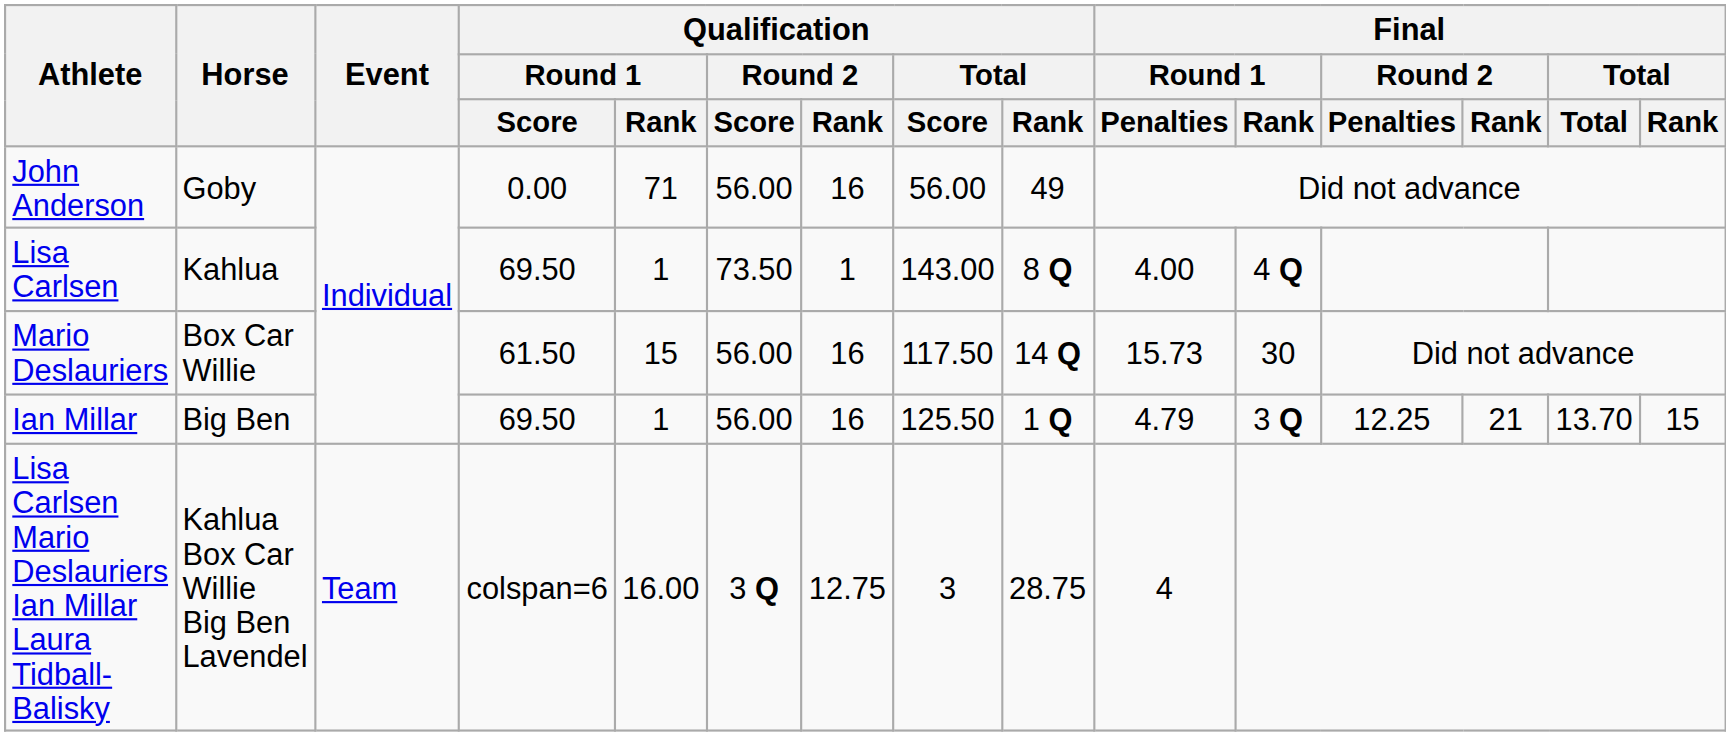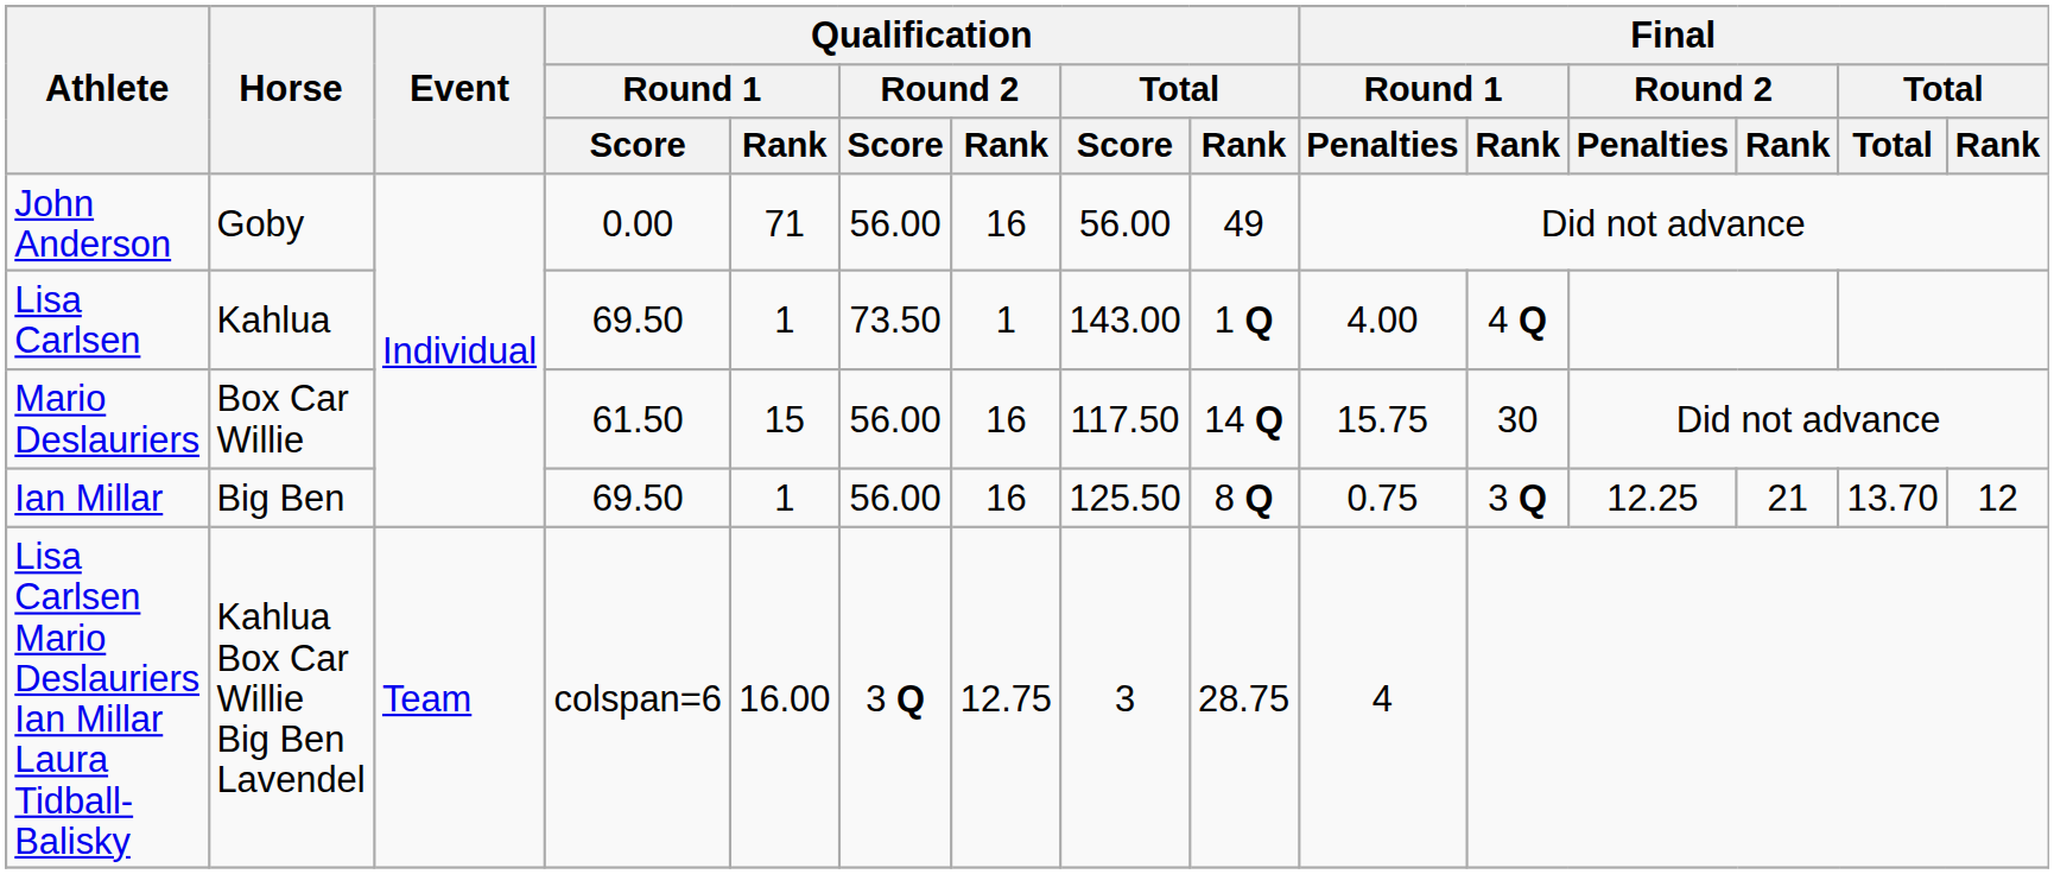Lisa Carlsen | Qualification / Total / Rank: 8 Q -> 1 Q
Mario Deslauriers | Final / Round 1 / Penalties: 15.73 -> 15.75
Ian Millar | Qualification / Total / Rank: 1 Q -> 8 Q
Ian Millar | Final / Round 1 / Penalties: 4.79 -> 0.75
Ian Millar | Final / Total / Rank: 15 -> 12
